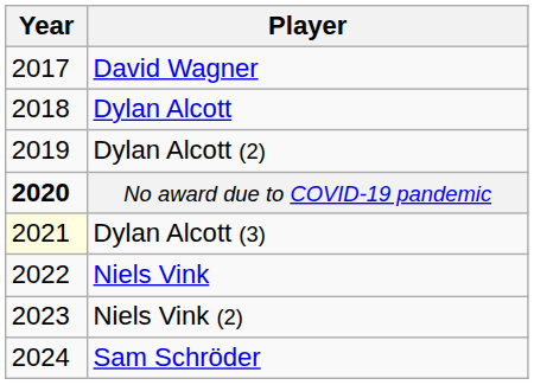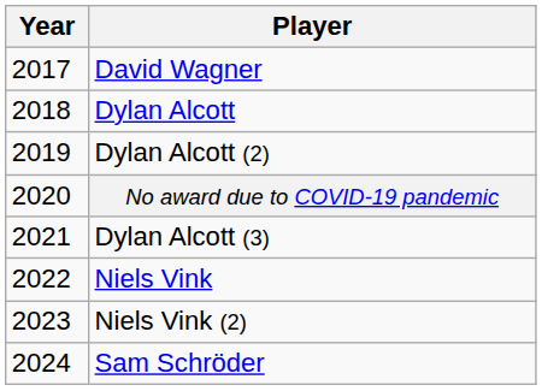No award due to COVID-19 pandemic | Year: bold -> normal
Dylan Alcott (3) | Year: lightyellow background -> no background
